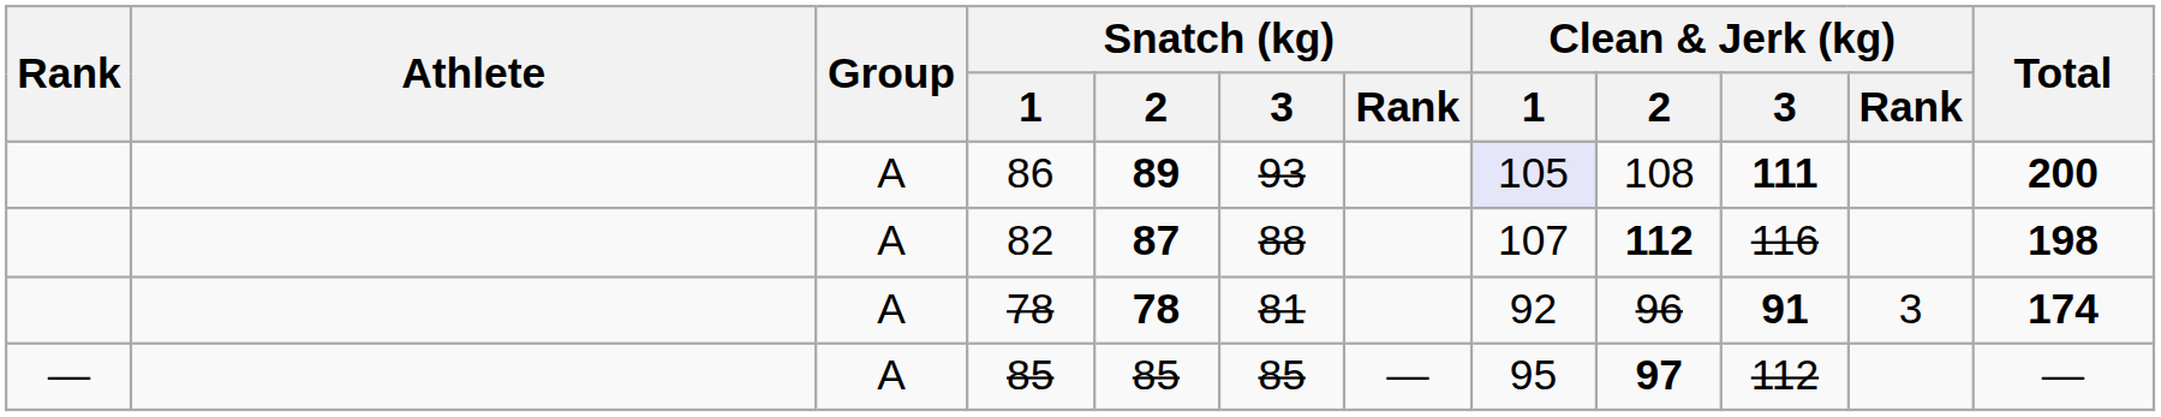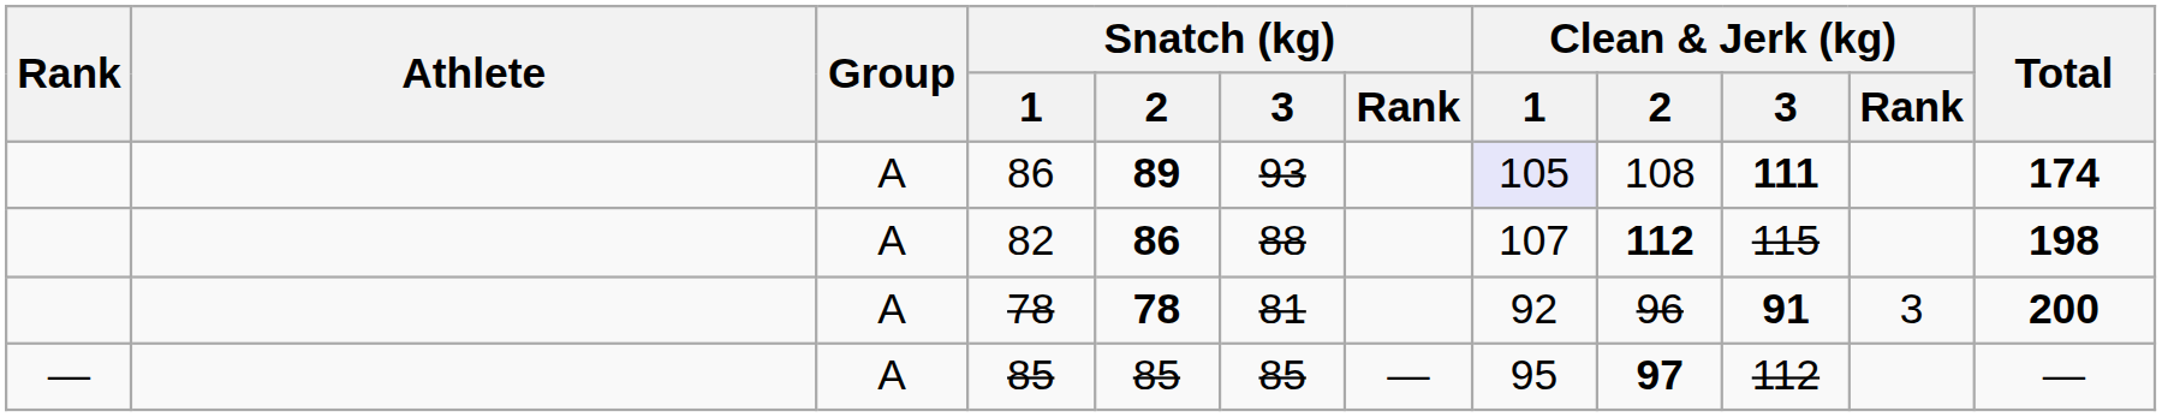row 3 | Total: 200 -> 174
row 4 | Snatch (kg) / 2: 87 -> 86
row 4 | Clean & Jerk (kg) / 3: 116 -> 115
row 5 | Total: 174 -> 200
